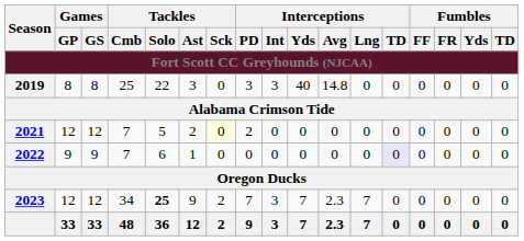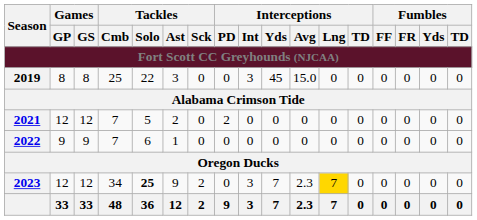2019 | Interceptions / PD: 3 -> 0
2019 | Interceptions / Yds: 40 -> 45
2019 | Interceptions / Avg: 14.8 -> 15.0
2021 | Tackles / Sck: lightyellow background -> no background
2022 | Interceptions / TD: lavender background -> no background
2023 | Interceptions / PD: 7 -> 0
2023 | Interceptions / Lng: no background -> gold background
